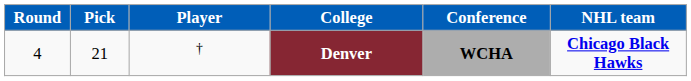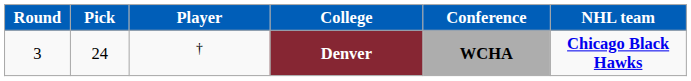Denver | Round: 4 -> 3
Denver | Pick: 21 -> 24
